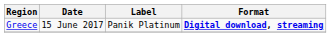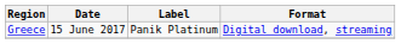Greece | Format: bold -> normal
